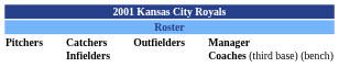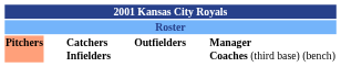Pitchers | column 1: no background -> lightsalmon background
